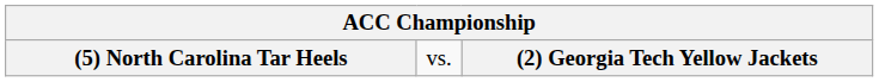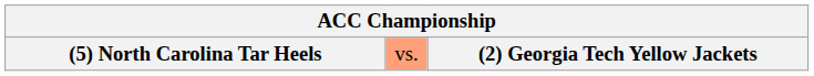(5) North Carolina Tar Heels | column 2: no background -> lightsalmon background
